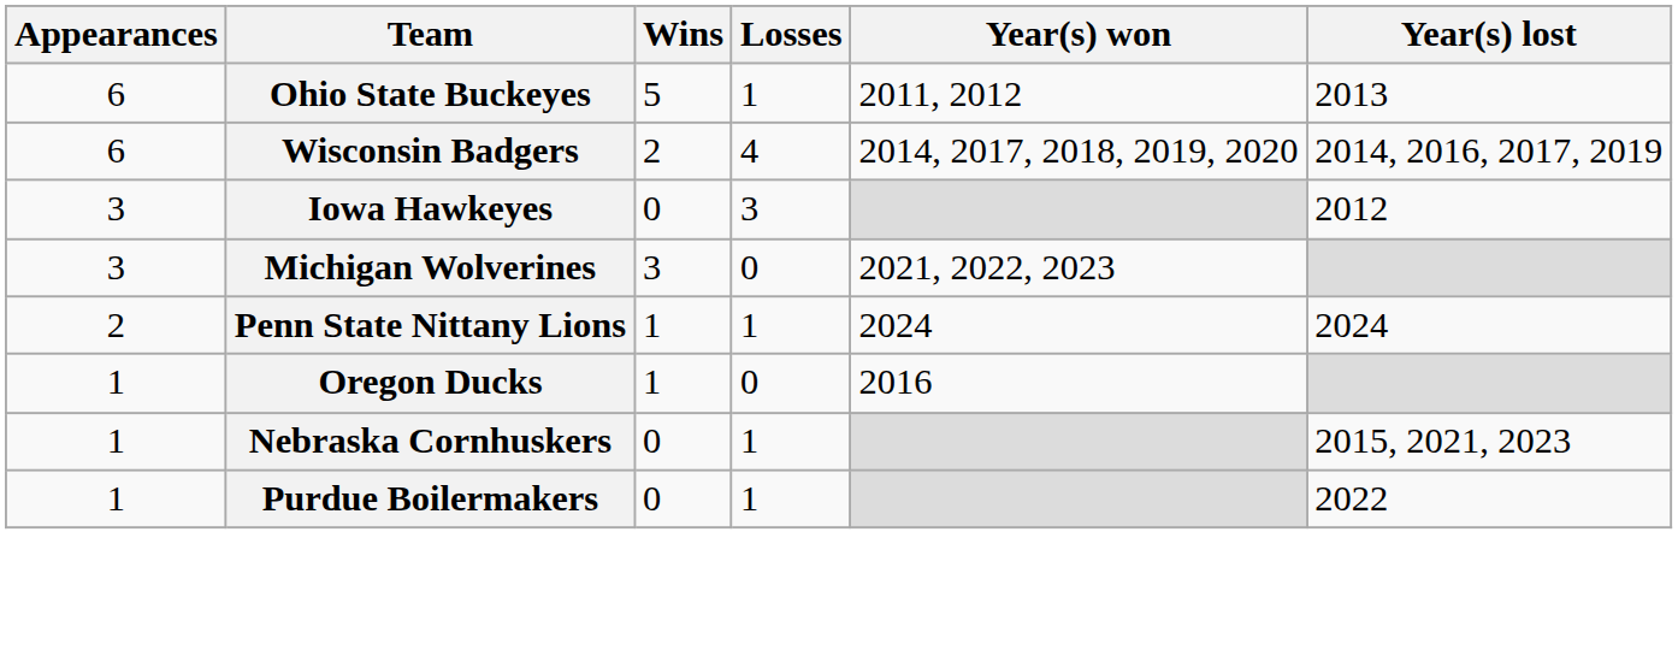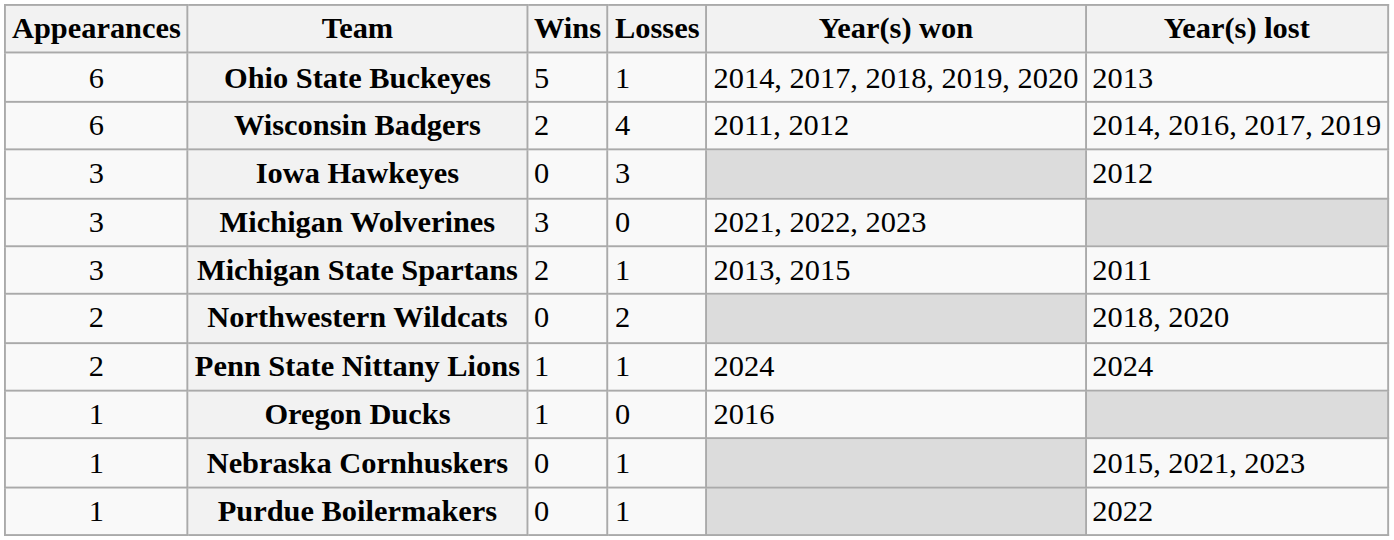Ohio State Buckeyes | Year(s) won: 2011, 2012 -> 2014, 2017, 2018, 2019, 2020
Wisconsin Badgers | Year(s) won: 2014, 2017, 2018, 2019, 2020 -> 2011, 2012
+ row: 3 | Michigan State Spartans | 2 | 1 | 2013, 2015 | 2011
+ row: 2 | Northwestern Wildcats | 0 | 2 | 2018, 2020
